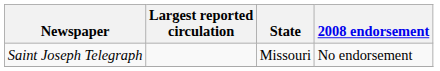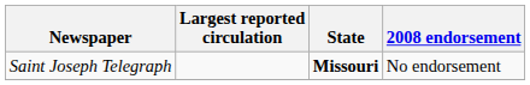Saint Joseph Telegraph | State: normal -> bold
